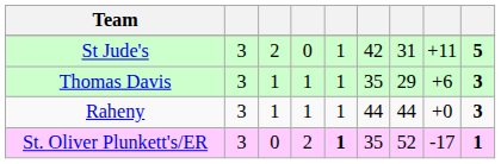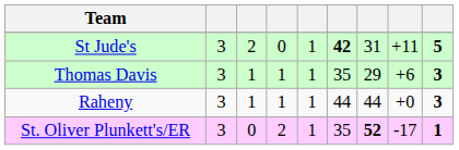St Jude's | column 6: normal -> bold
St. Oliver Plunkett's/ER | column 5: bold -> normal
St. Oliver Plunkett's/ER | column 7: normal -> bold
